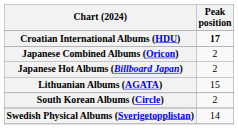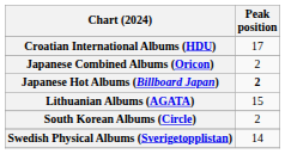Croatian International Albums (HDU) | Peak position: bold -> normal
Japanese Hot Albums (Billboard Japan) | Peak position: normal -> bold
